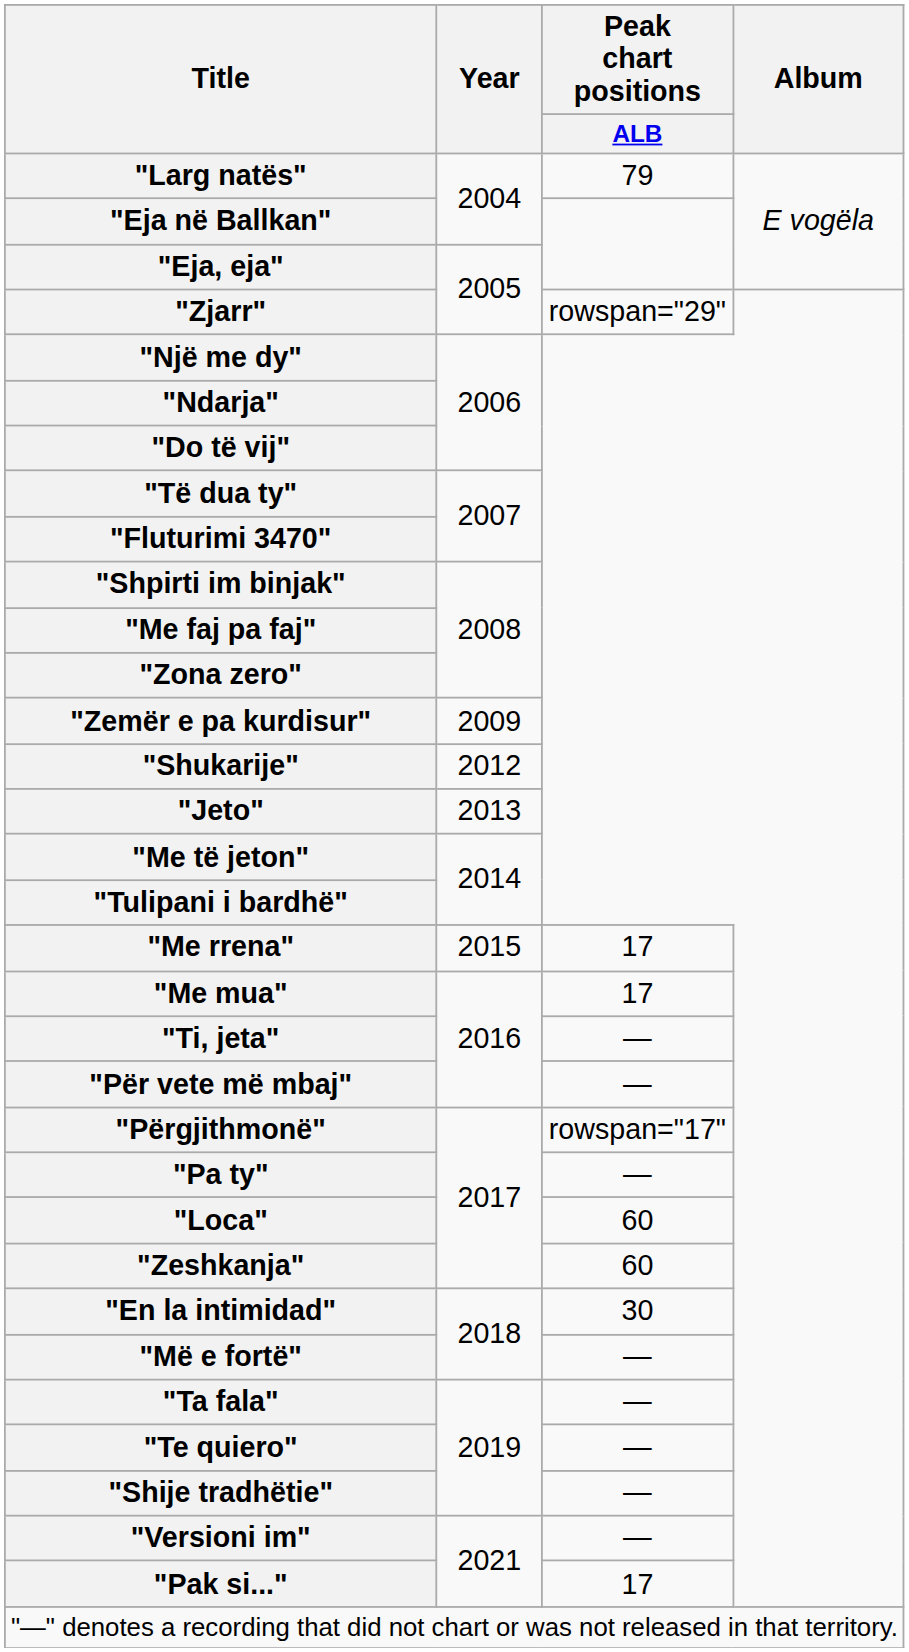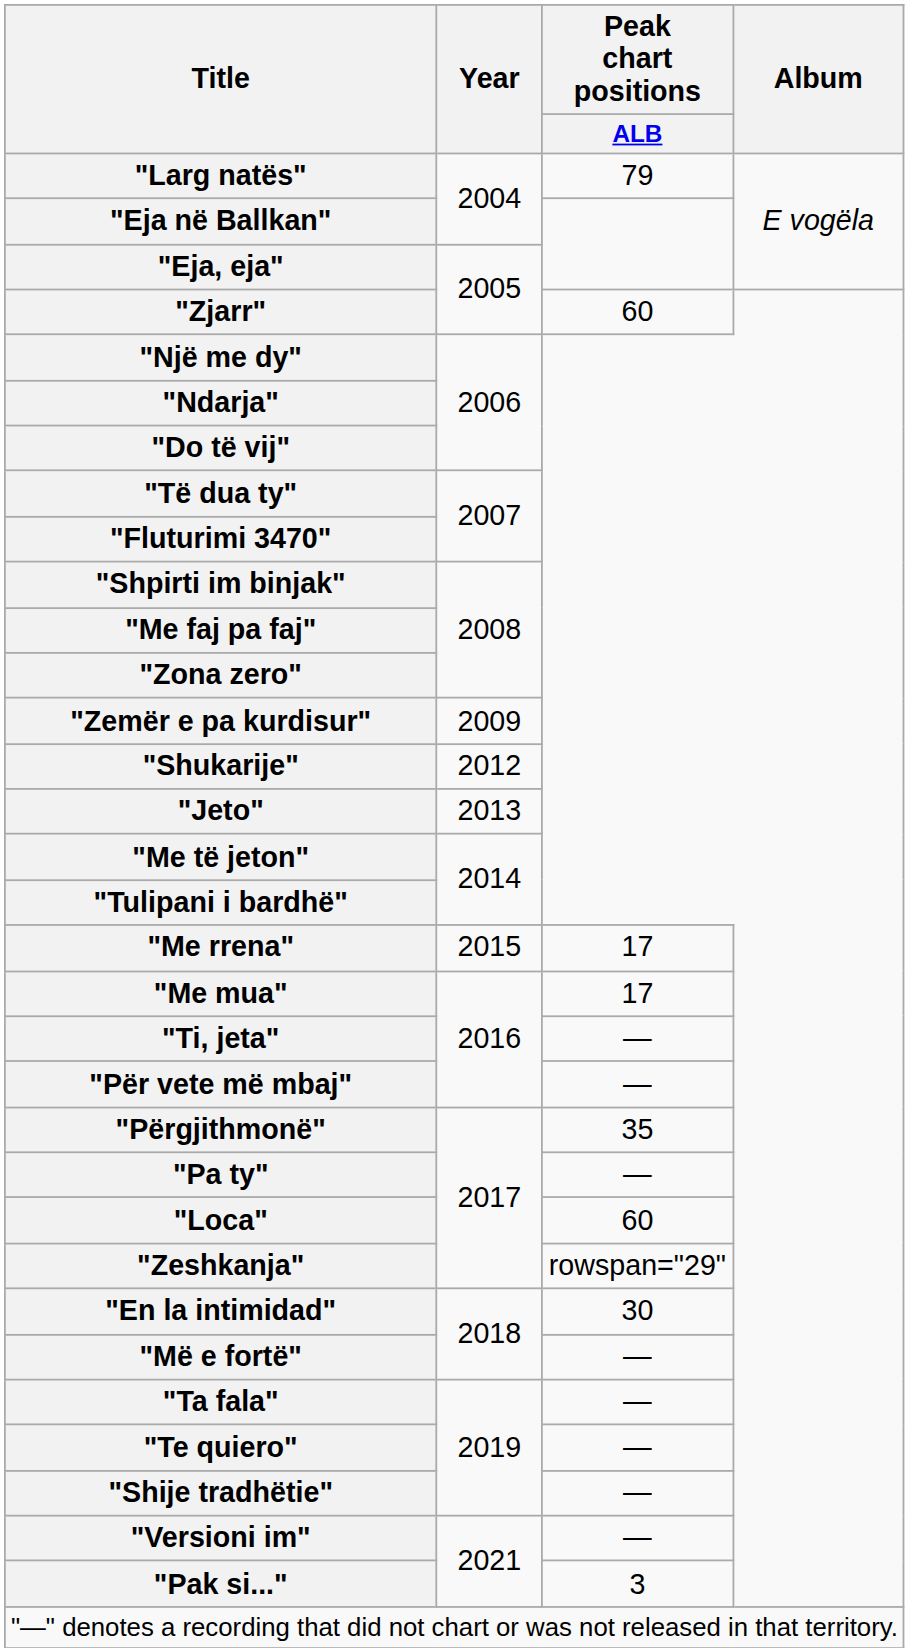"Zjarr" | Peak chart positions / ALB: rowspan="29" -> 60
"Përgjithmonë" | Peak chart positions / ALB: rowspan="17" -> 35
"Zeshkanja" | Peak chart positions / ALB: 60 -> rowspan="29"
"Pak si..." | Peak chart positions / ALB: 17 -> 3
